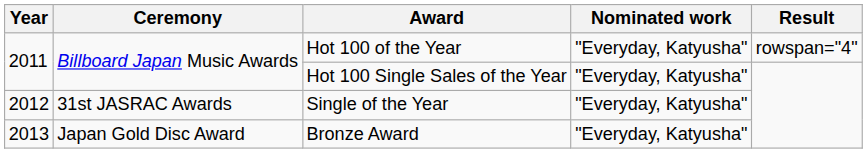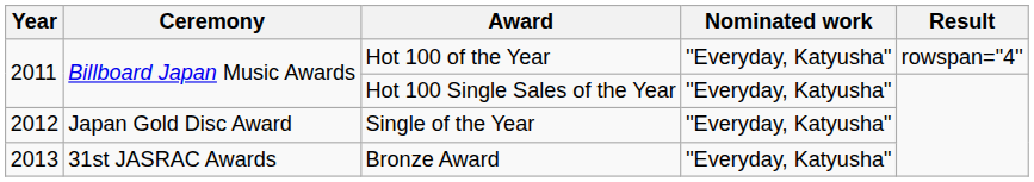Single of the Year | Ceremony: 31st JASRAC Awards -> Japan Gold Disc Award
Bronze Award | Ceremony: Japan Gold Disc Award -> 31st JASRAC Awards
